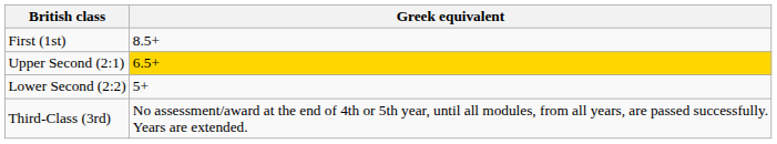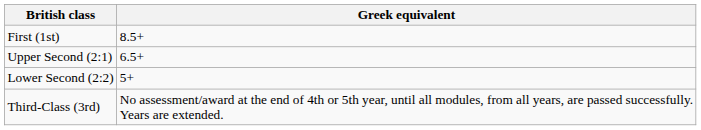Upper Second (2:1) | Greek equivalent: gold background -> no background
